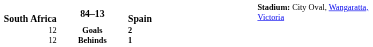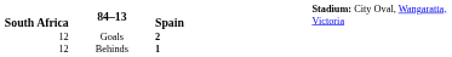12 12 | column 2: bold -> normal
